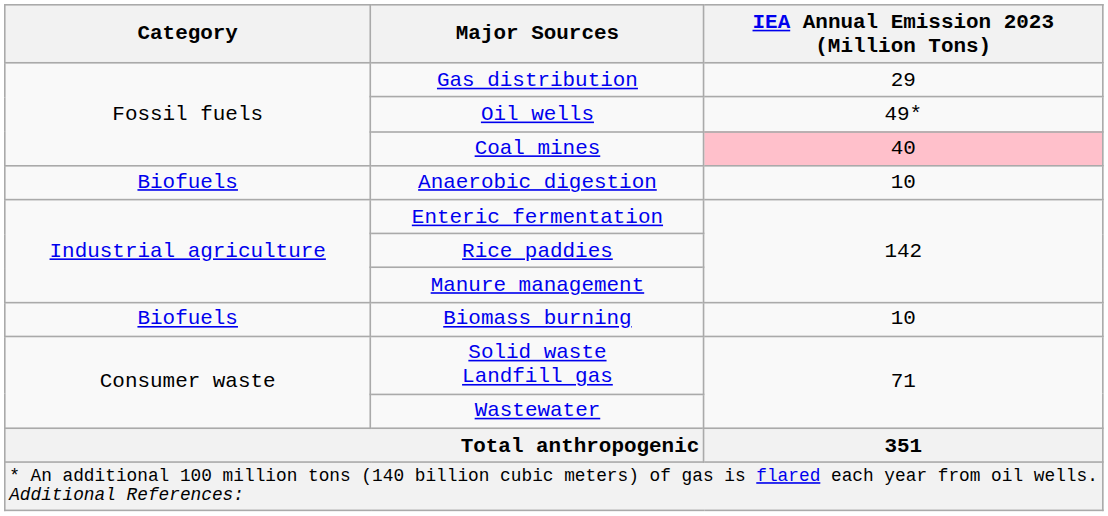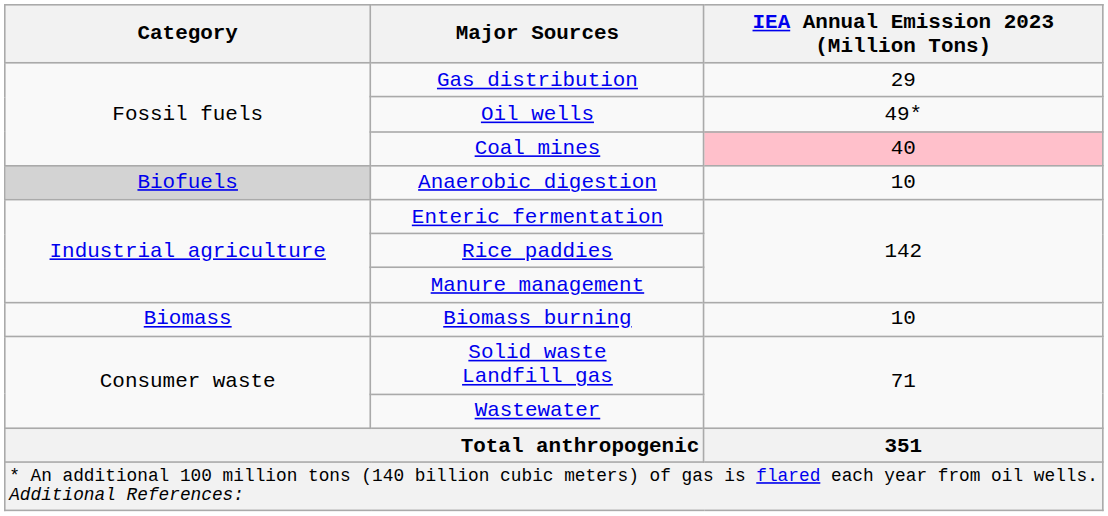Anaerobic digestion | Category: no background -> lightgrey background
Biomass burning | Category: Biofuels -> Biomass
